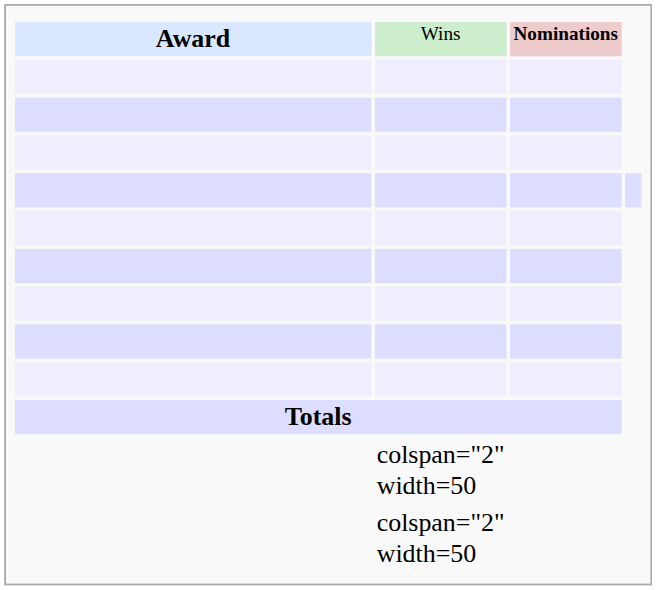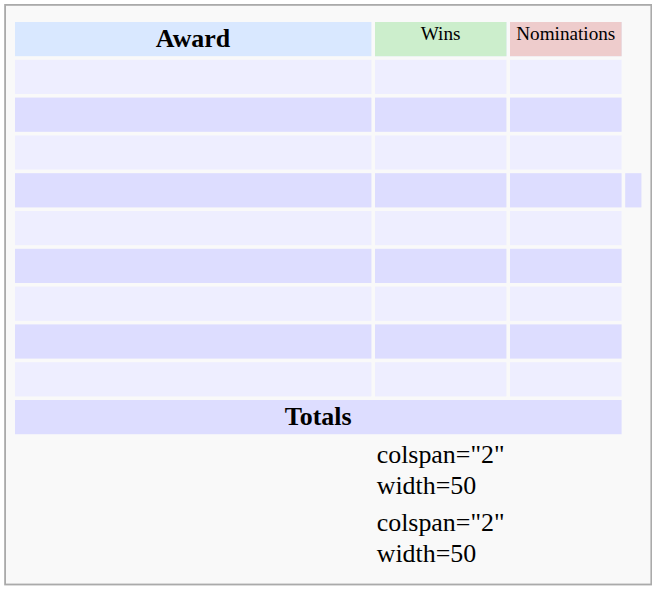Wins | column 3: bold -> normal
